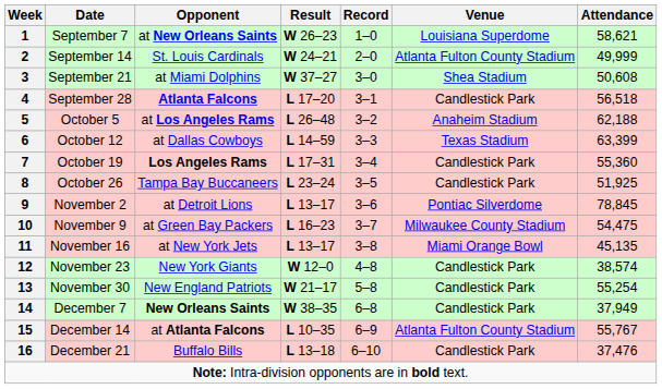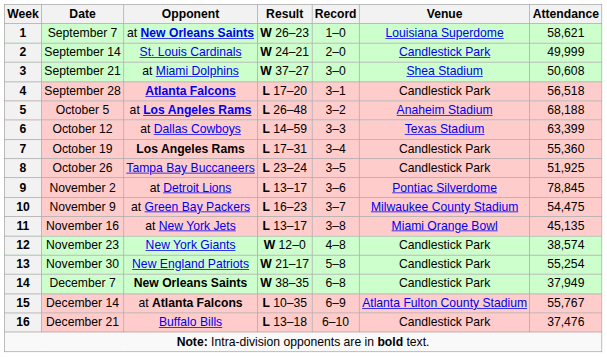2 | Venue: Atlanta Fulton County Stadium -> Candlestick Park
5 | Attendance: 62,188 -> 68,188
